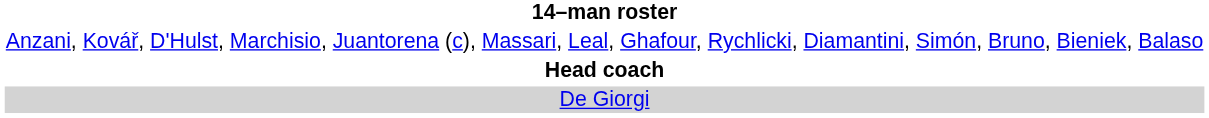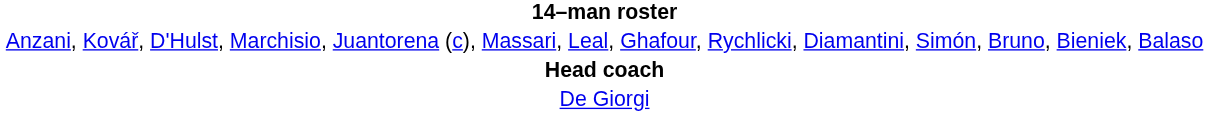row 4 | column 1: lightgrey background -> no background
